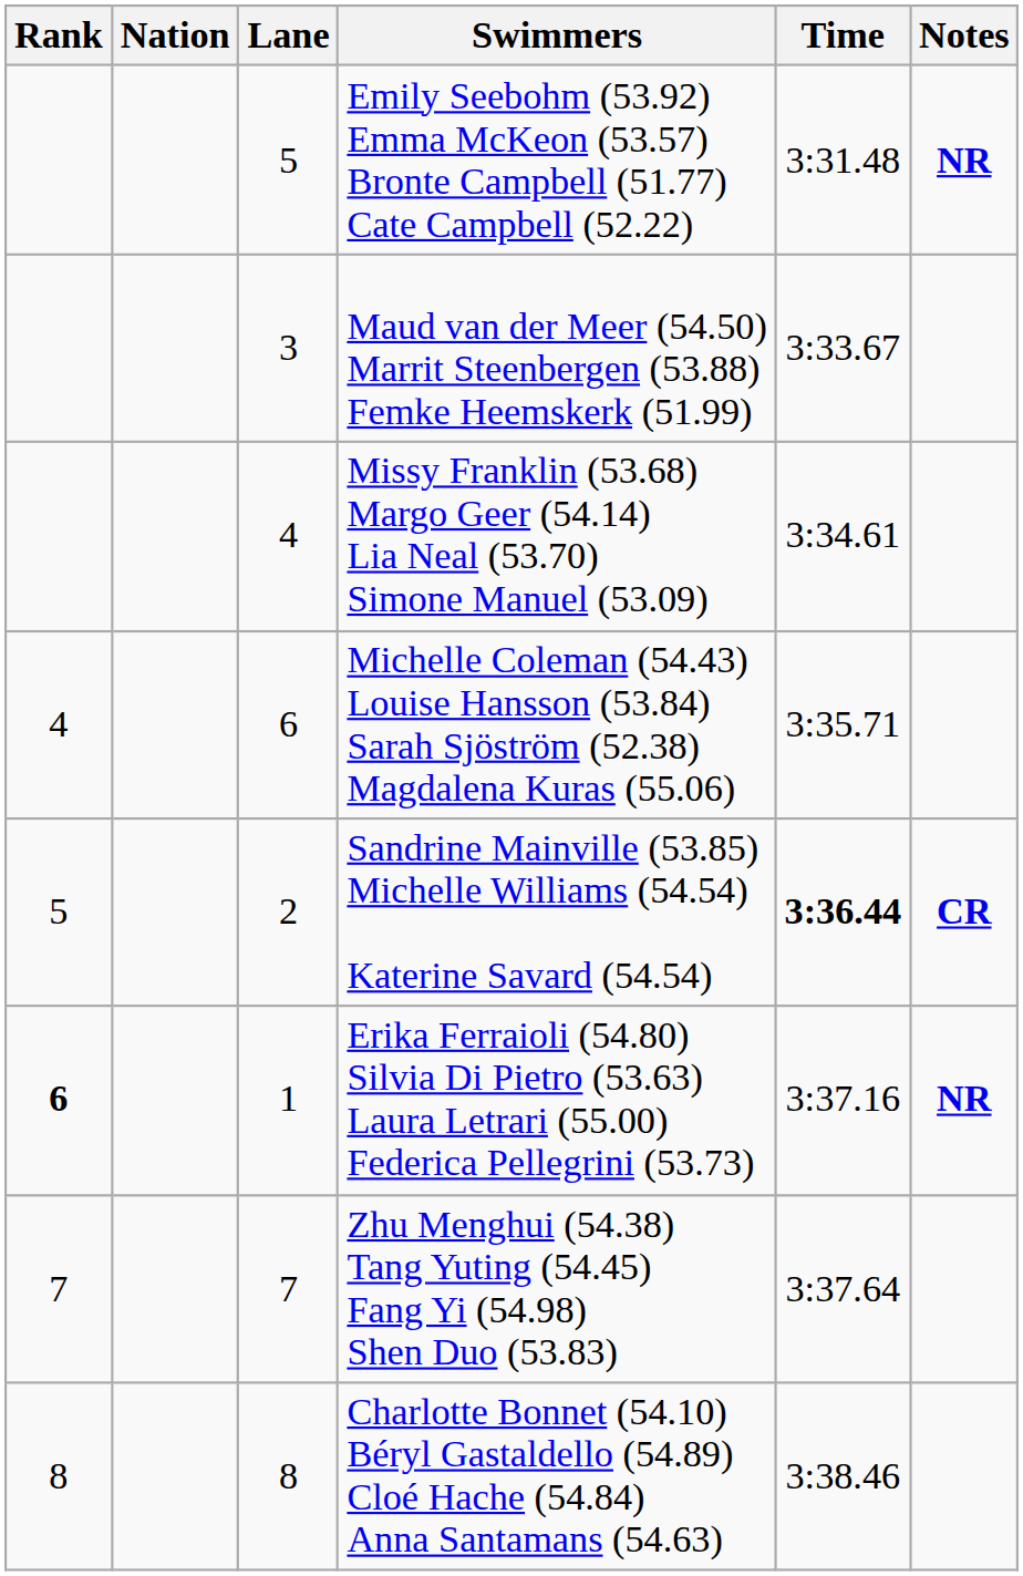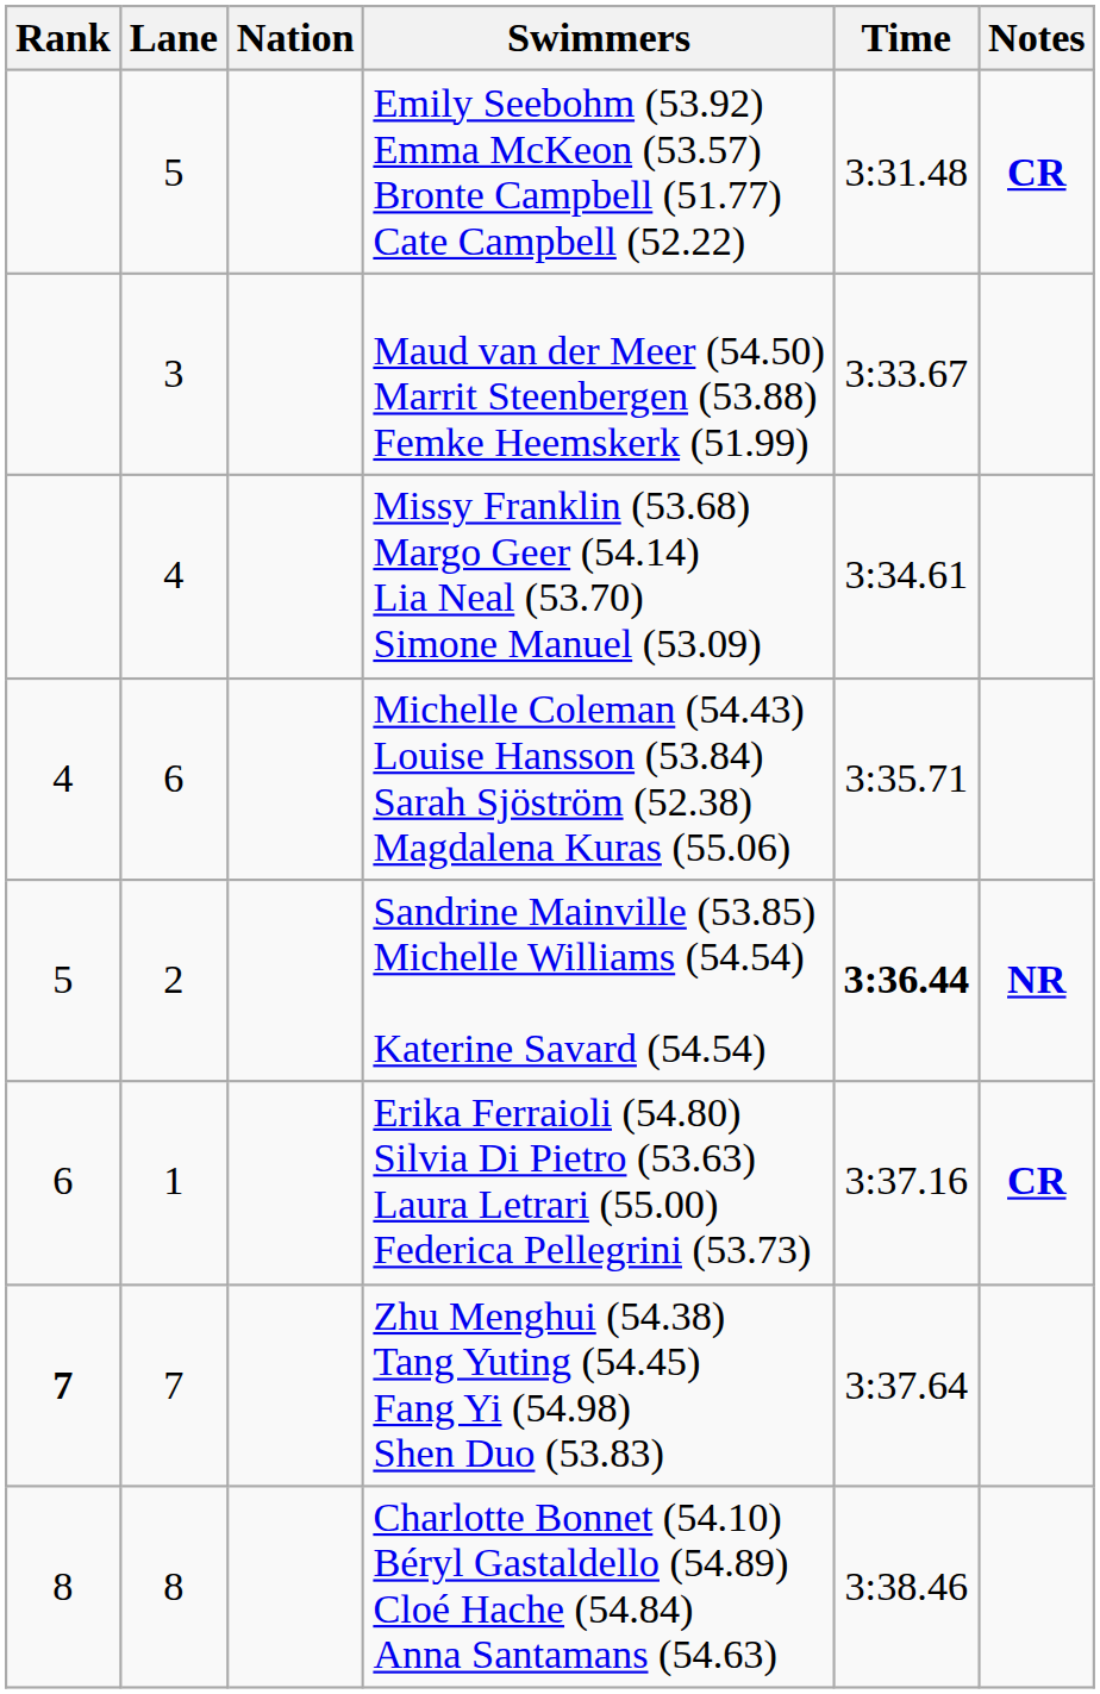columns swapped: Lane <-> Nation
row 2 | Notes: NR -> CR
row 6 | Notes: CR -> NR
row 7 | Rank: bold -> normal
row 7 | Notes: NR -> CR
row 8 | Rank: normal -> bold
